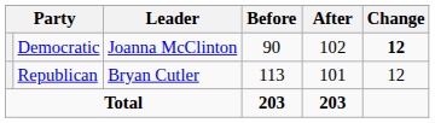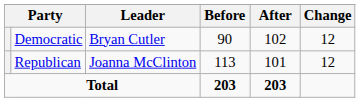Democratic | Leader: Joanna McClinton -> Bryan Cutler
Democratic | Change: bold -> normal
Republican | Leader: Bryan Cutler -> Joanna McClinton
